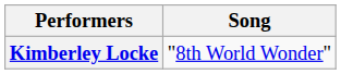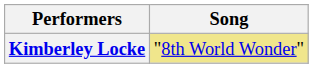Kimberley Locke | Song: no background -> khaki background
